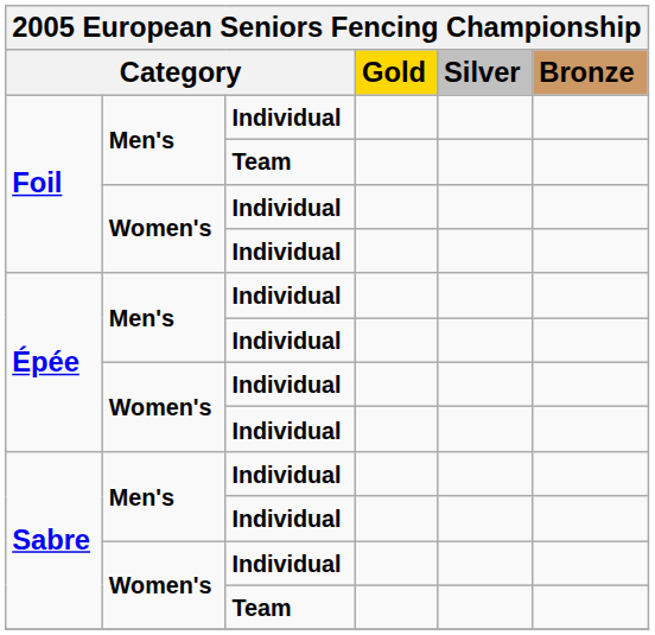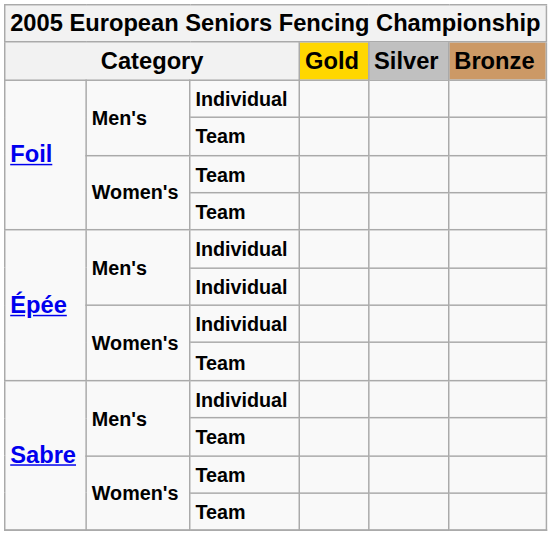row 5 | column 3: Individual -> Team
row 6 | column 3: Individual -> Team
row 10 | column 3: Individual -> Team
row 12 | column 3: Individual -> Team
row 13 | column 3: Individual -> Team
